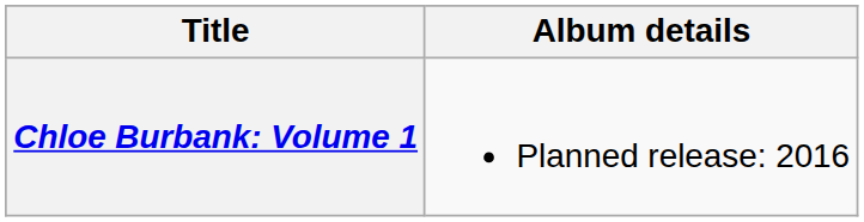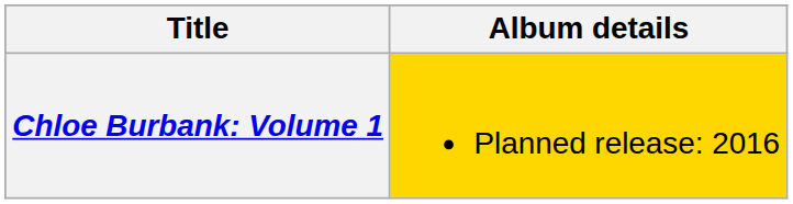Chloe Burbank: Volume 1 | Album details: no background -> gold background
